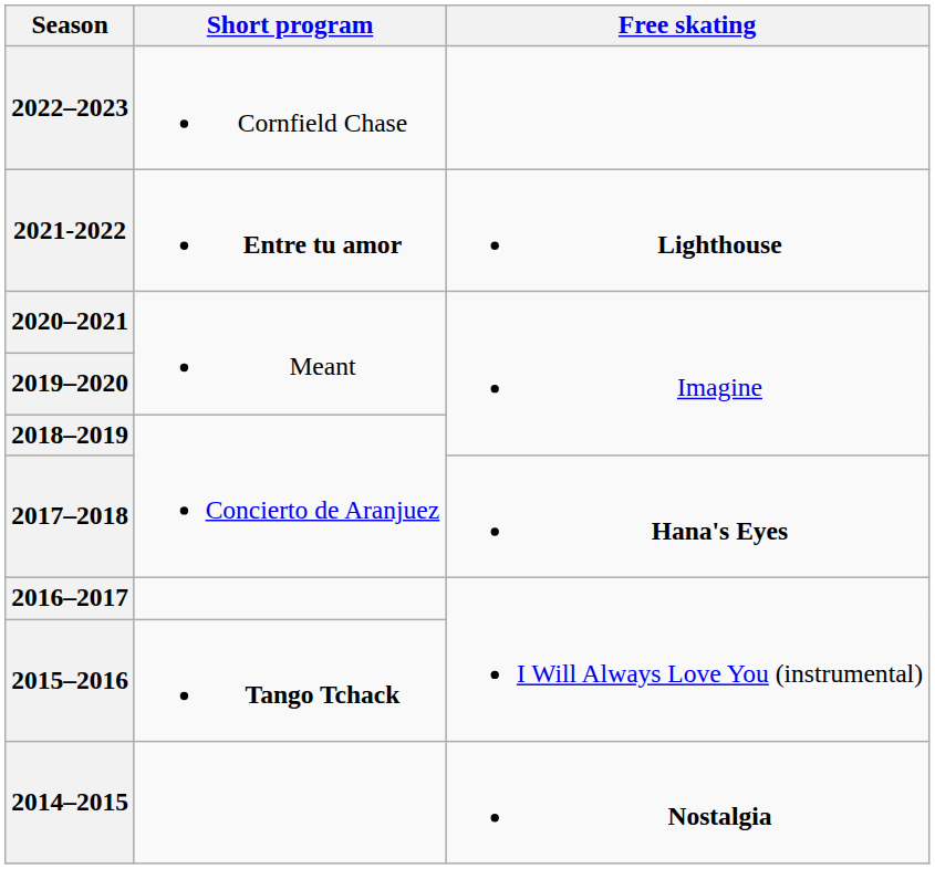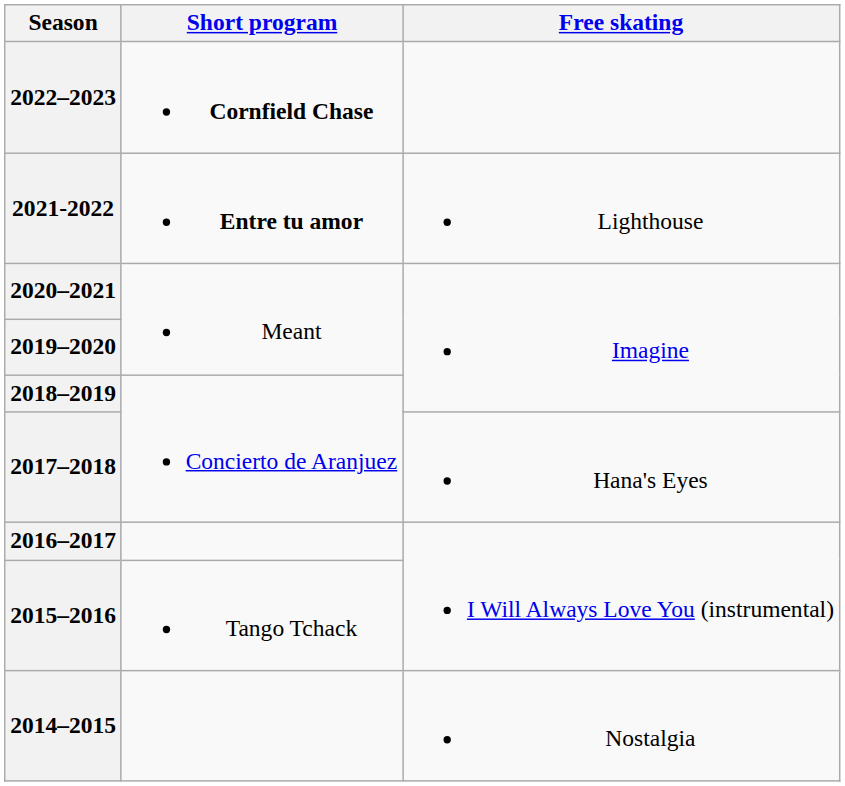2022–2023 | Short program: normal -> bold
2021-2022 | Free skating: bold -> normal
2017–2018 | Free skating: bold -> normal
2015–2016 | Short program: bold -> normal
2014–2015 | Free skating: bold -> normal
